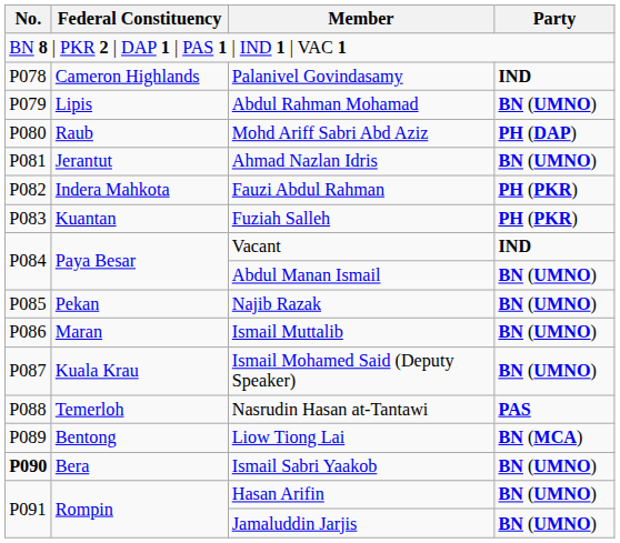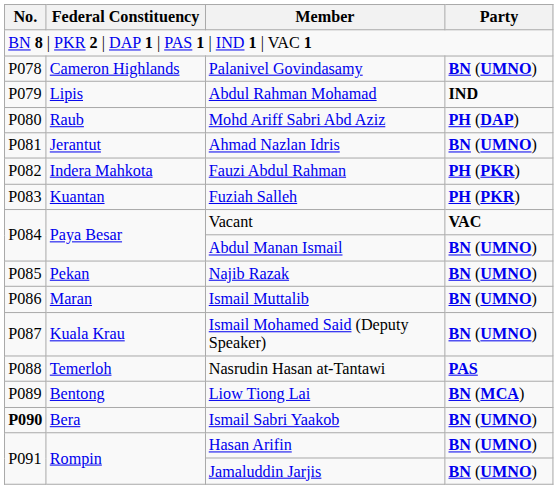Palanivel Govindasamy | Party: IND -> BN (UMNO)
Abdul Rahman Mohamad | Party: BN (UMNO) -> IND
Vacant | Party: IND -> VAC
